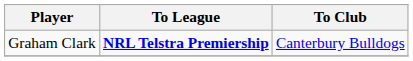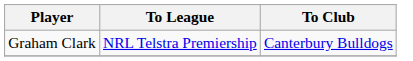Graham Clark | To League: bold -> normal
